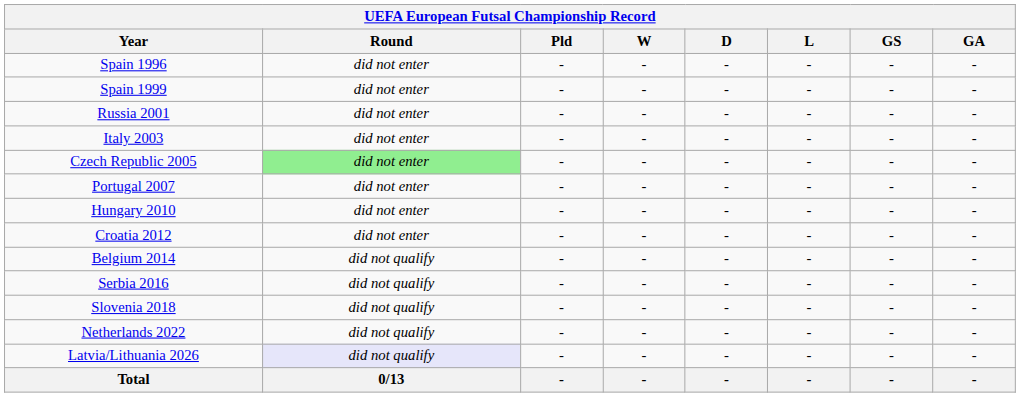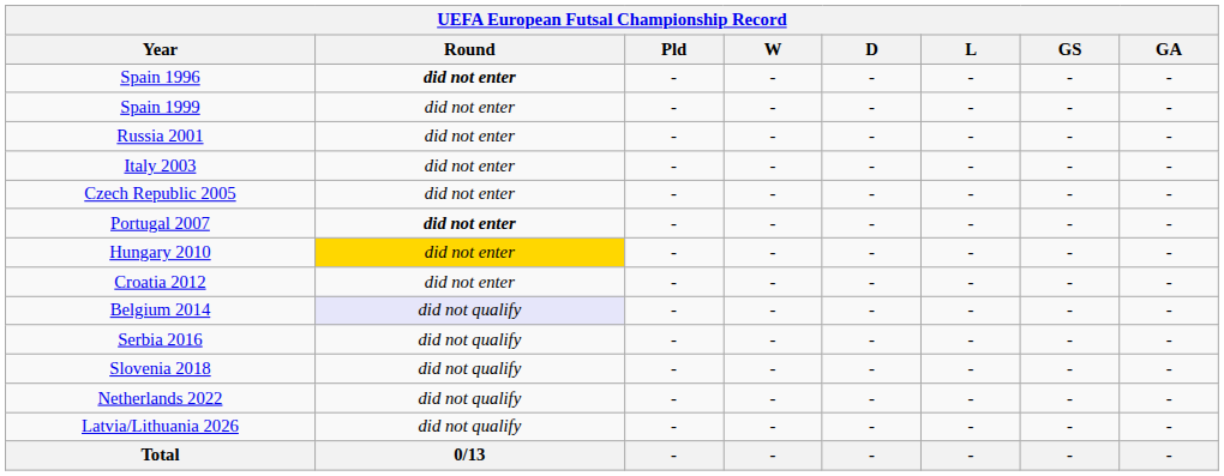Spain 1996 | Round: normal -> bold
Czech Republic 2005 | Round: lightgreen background -> no background
Portugal 2007 | Round: normal -> bold
Hungary 2010 | Round: no background -> gold background
Belgium 2014 | Round: no background -> lavender background
Latvia/Lithuania 2026 | Round: lavender background -> no background
